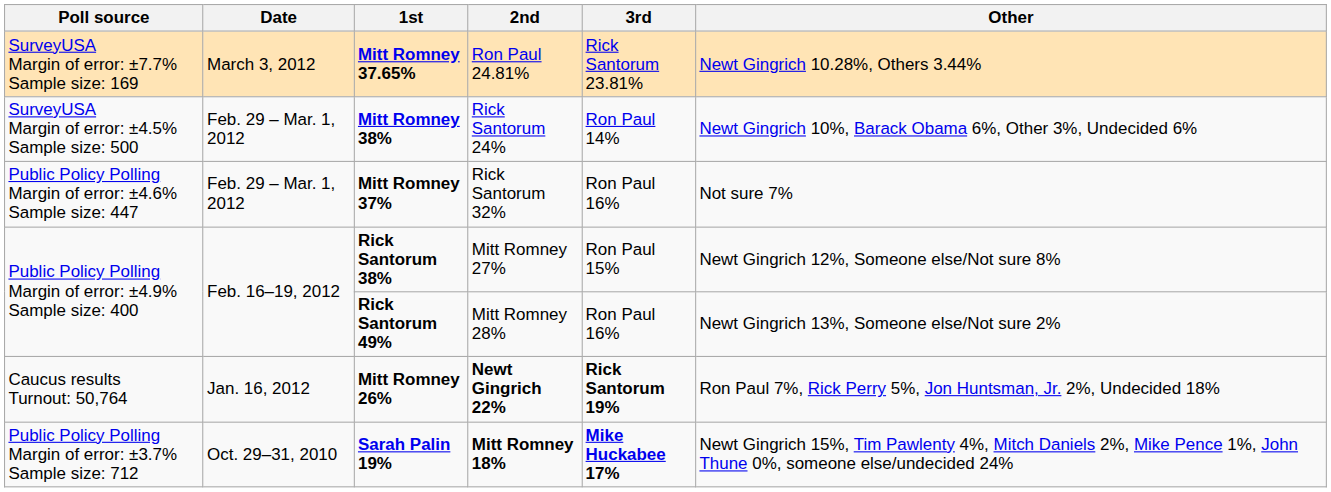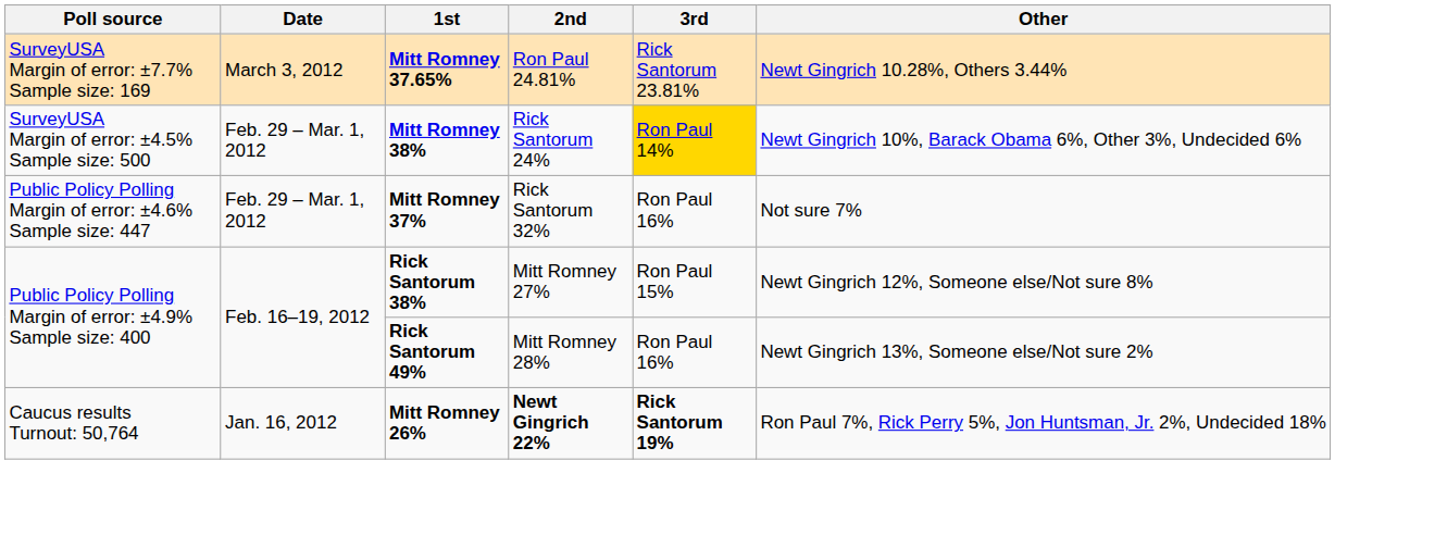Mitt Romney 38% | 3rd: no background -> gold background
- row: Public Policy Polling Margin of error: ±3.7% Sample size: 712 | Oct. 29–31, 2010 | Sarah Palin 19% | Mitt Romney 18% | Mike Huckabee 17% | Newt Gingrich 15%, Tim Pawlenty 4%, Mitch Daniels 2%, Mike Pence 1%, John Thune 0%, someone else/undecided 24%
